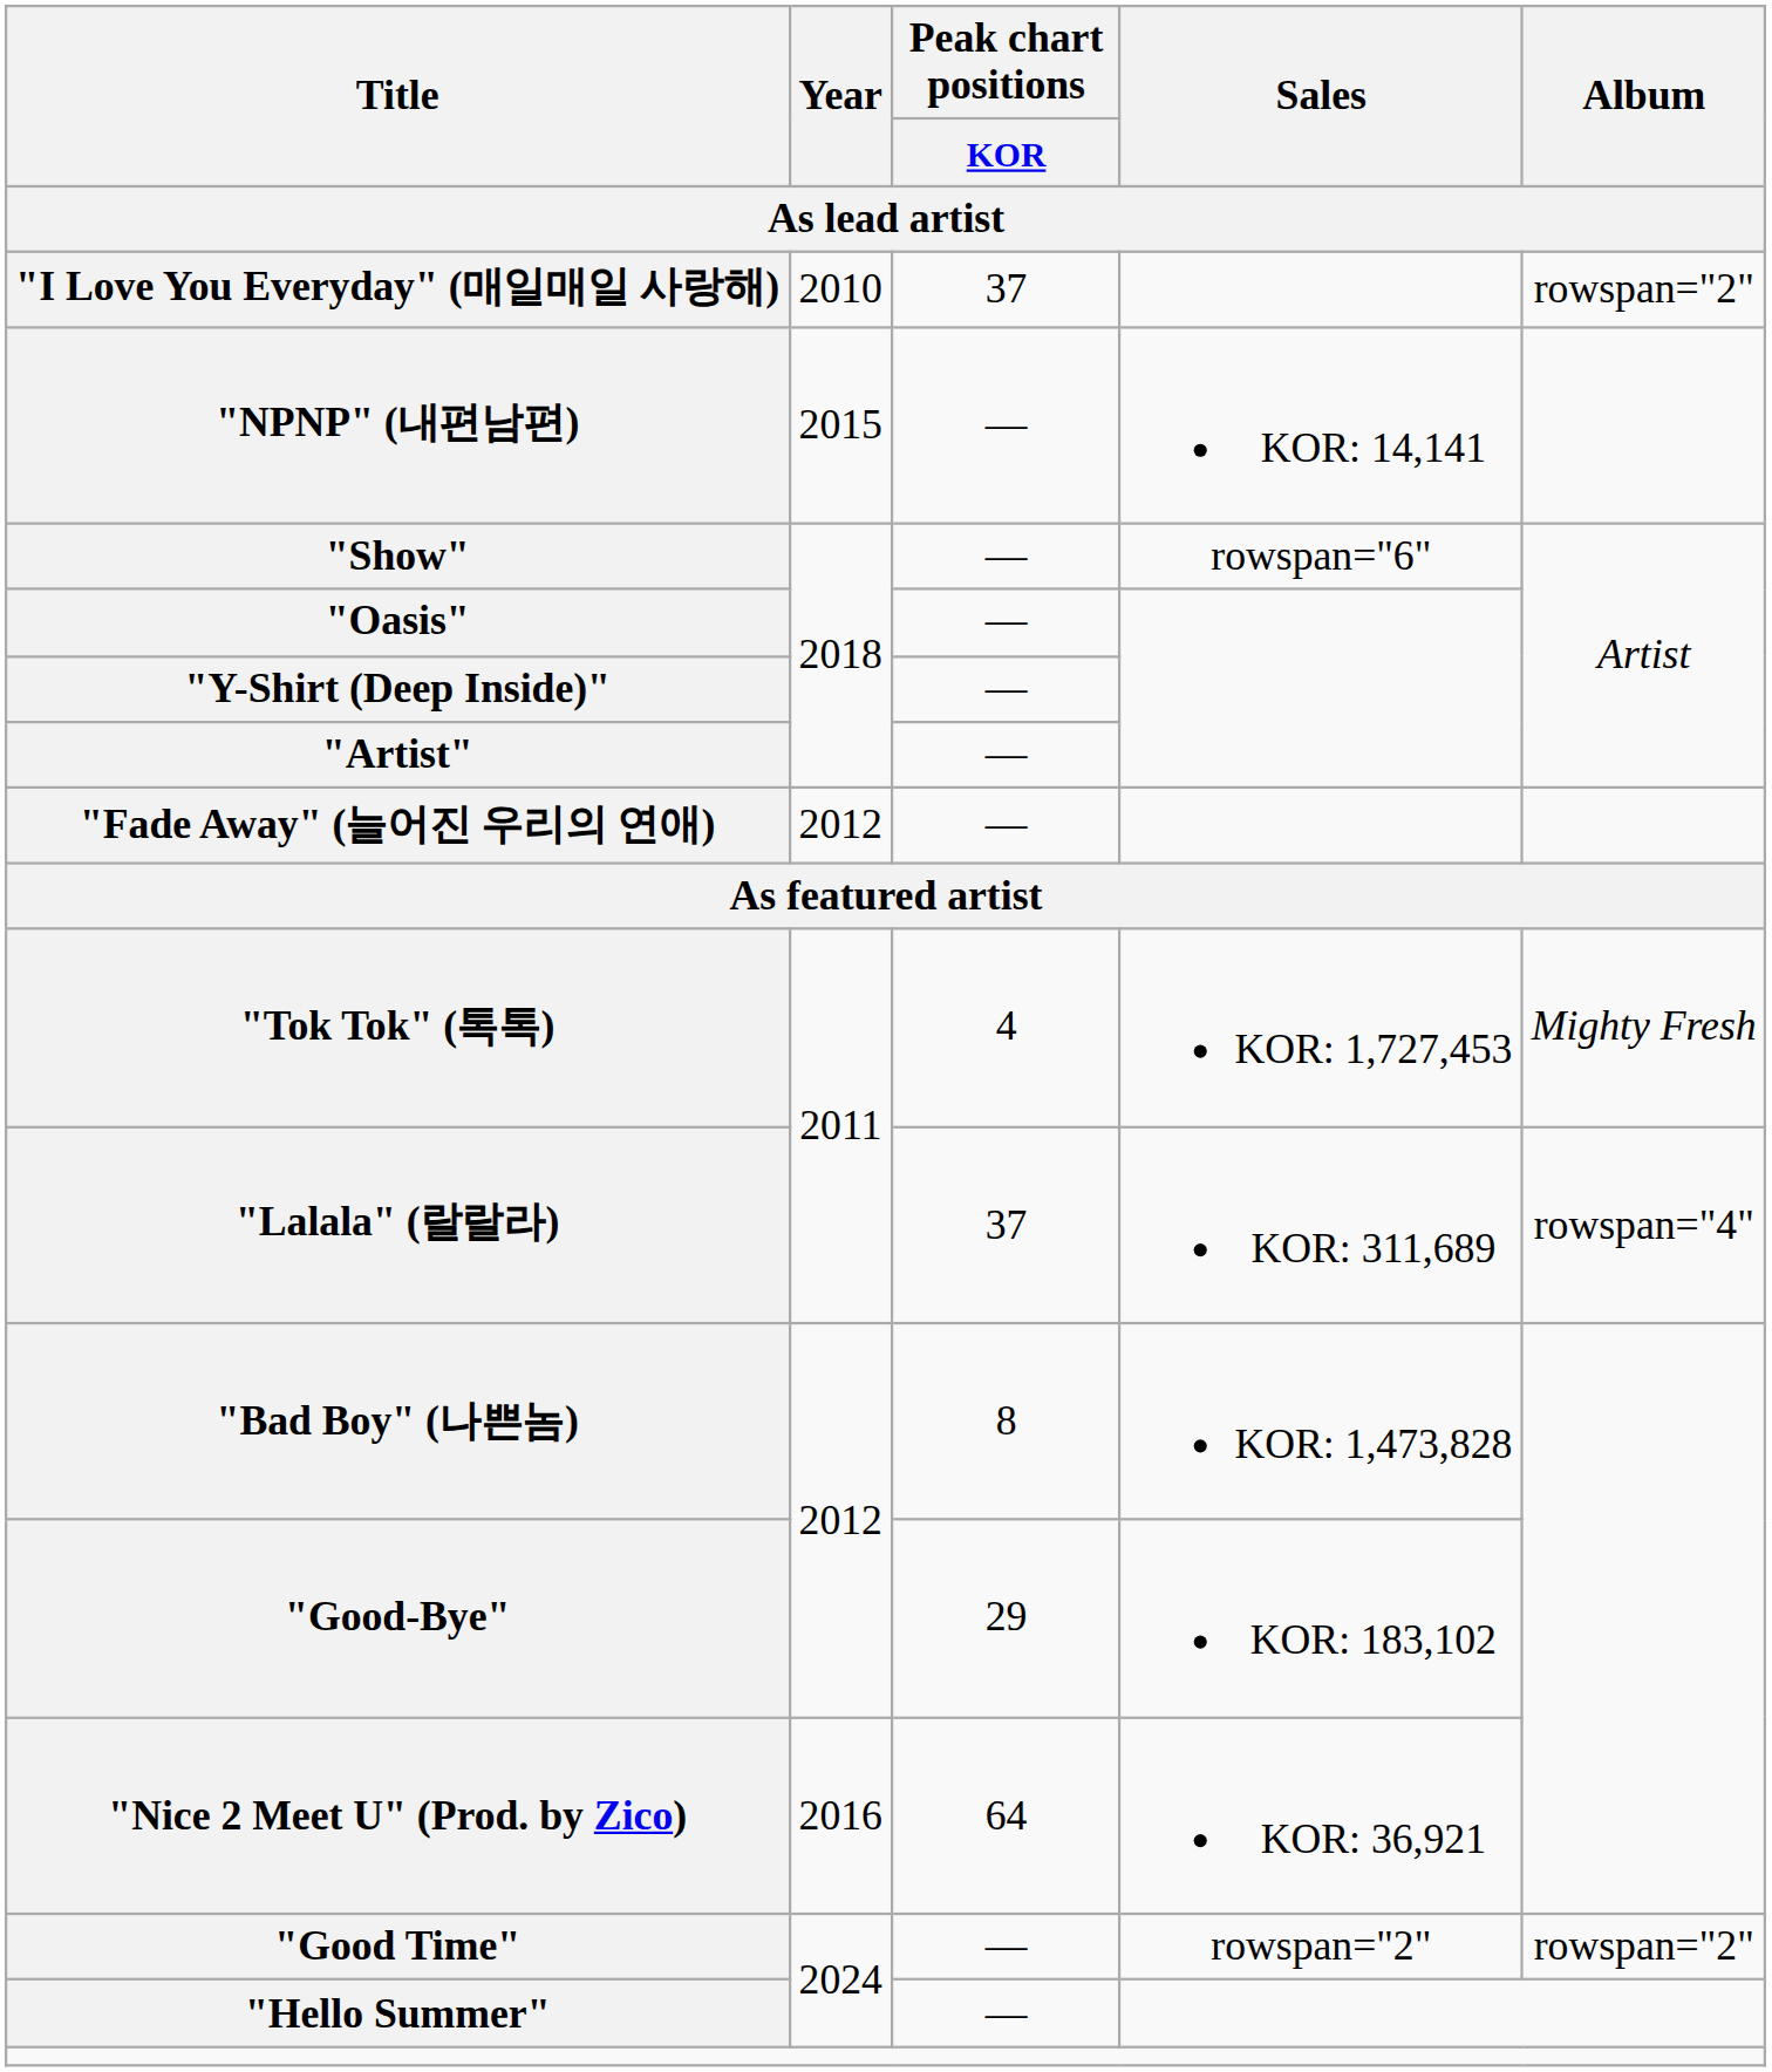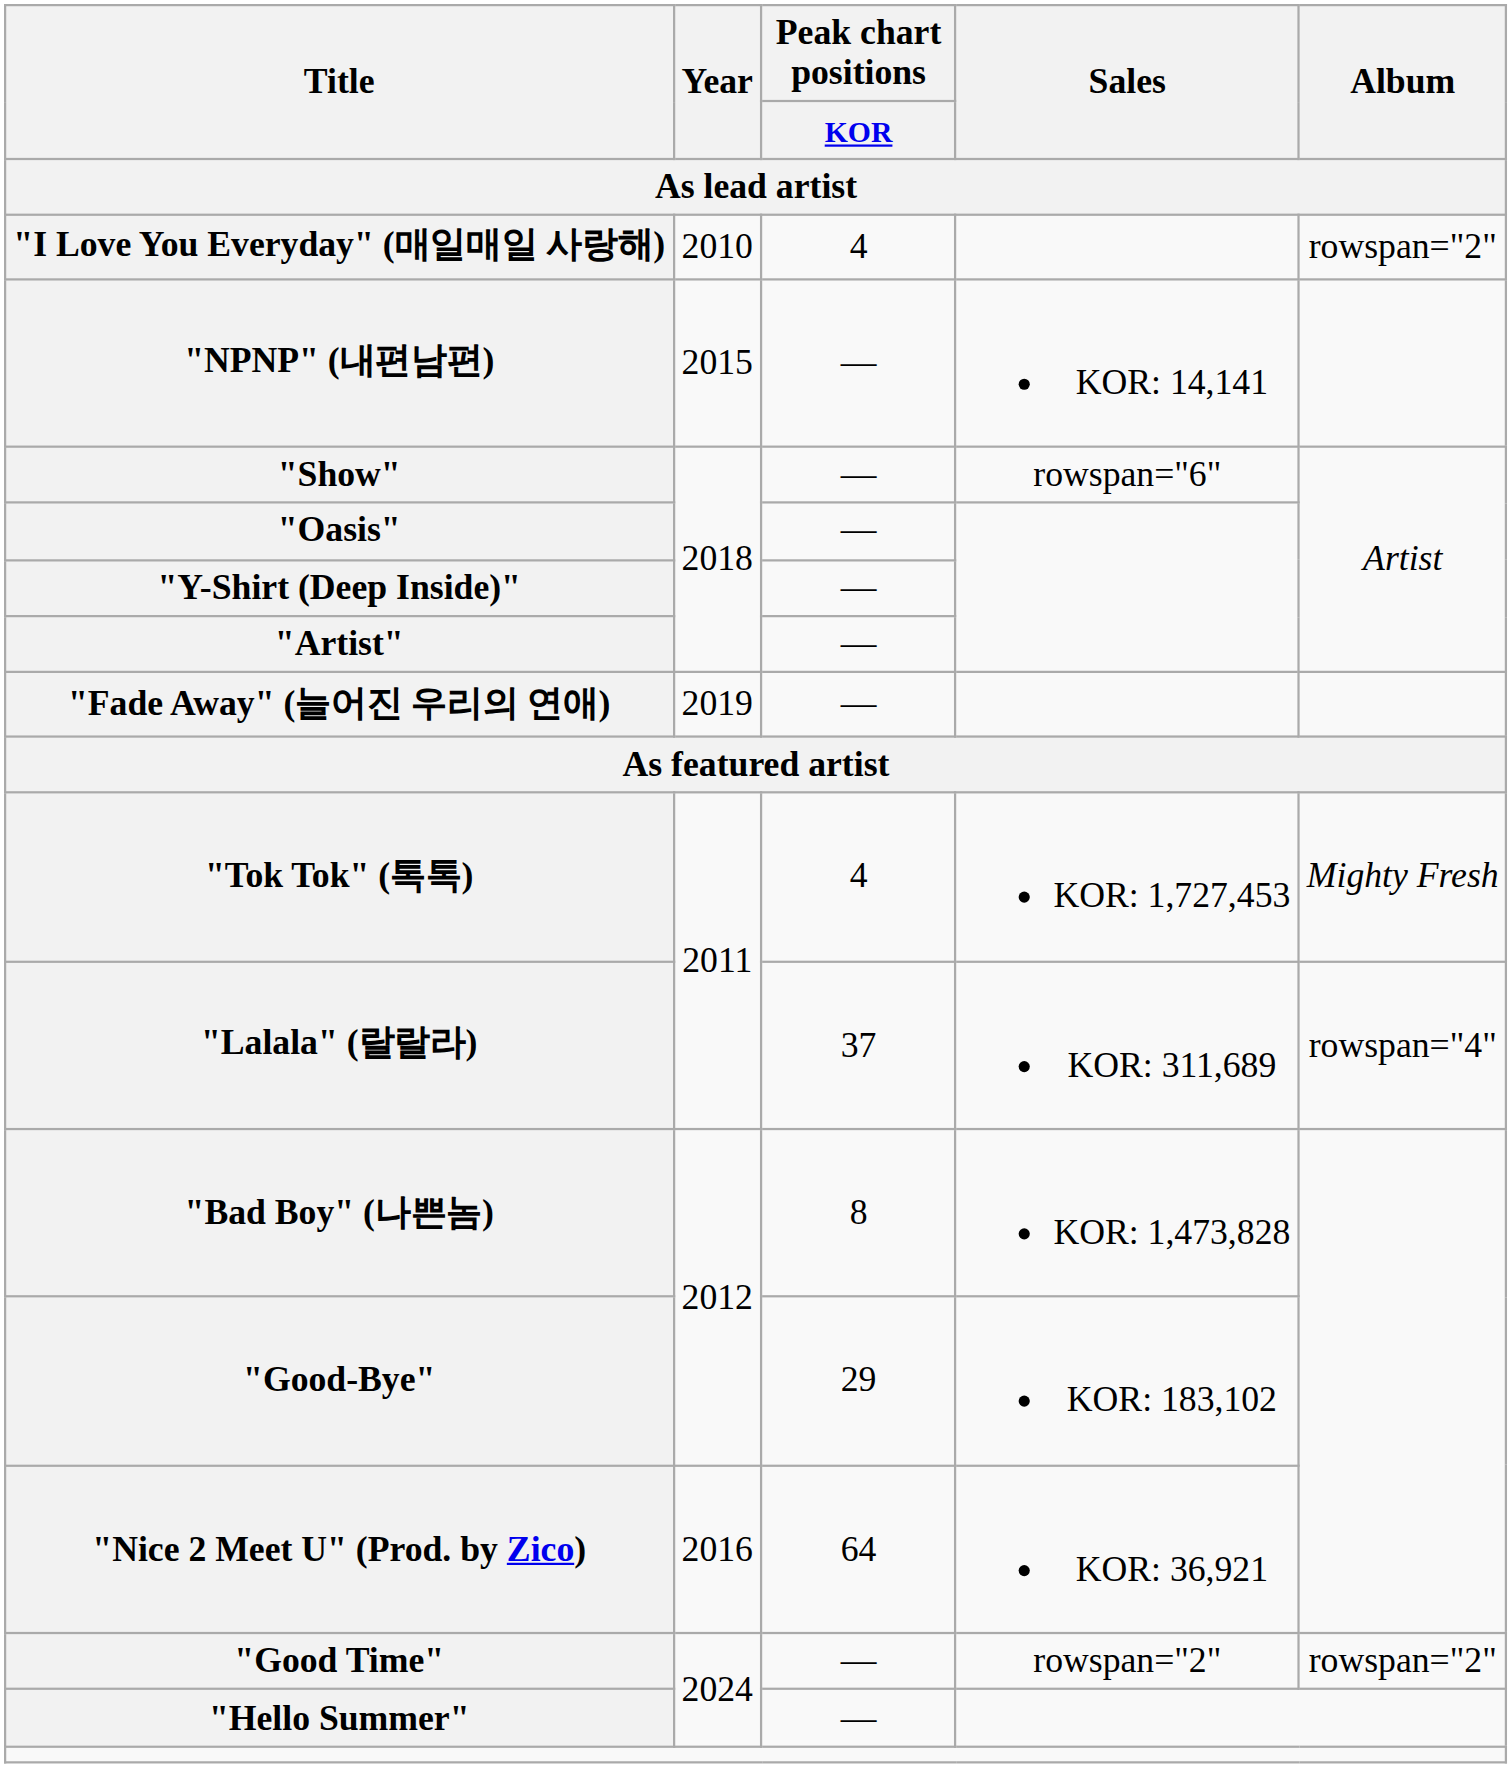"I Love You Everyday" (매일매일 사랑해) | Peak chart positions / KOR: 37 -> 4
"Fade Away" (늘어진 우리의 연애) | Year: 2012 -> 2019
